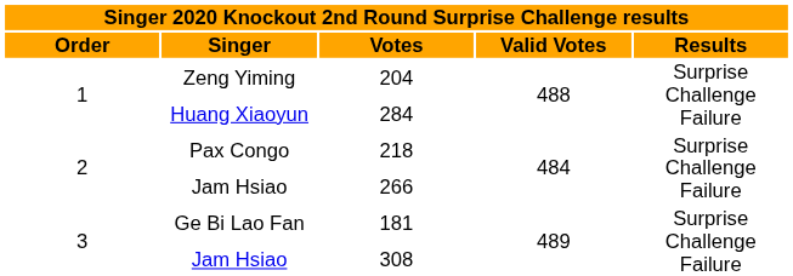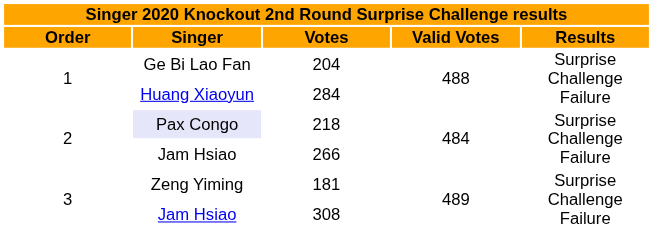204 | Singer: Zeng Yiming -> Ge Bi Lao Fan
218 | Singer: no background -> lavender background
181 | Singer: Ge Bi Lao Fan -> Zeng Yiming
